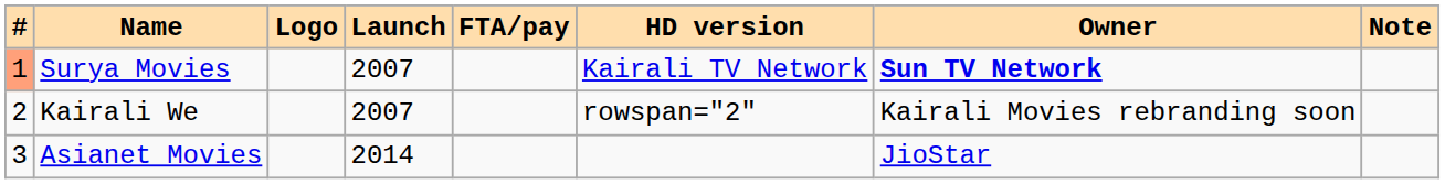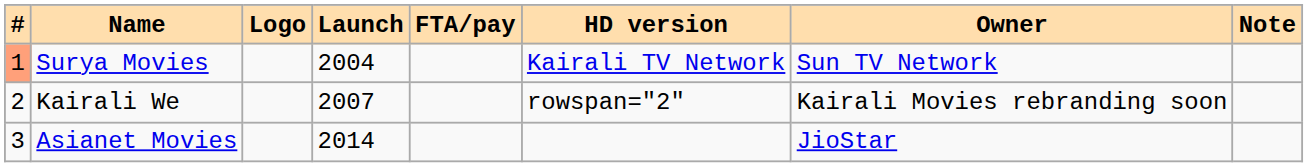Surya Movies | Launch: 2007 -> 2004
Surya Movies | Owner: bold -> normal
